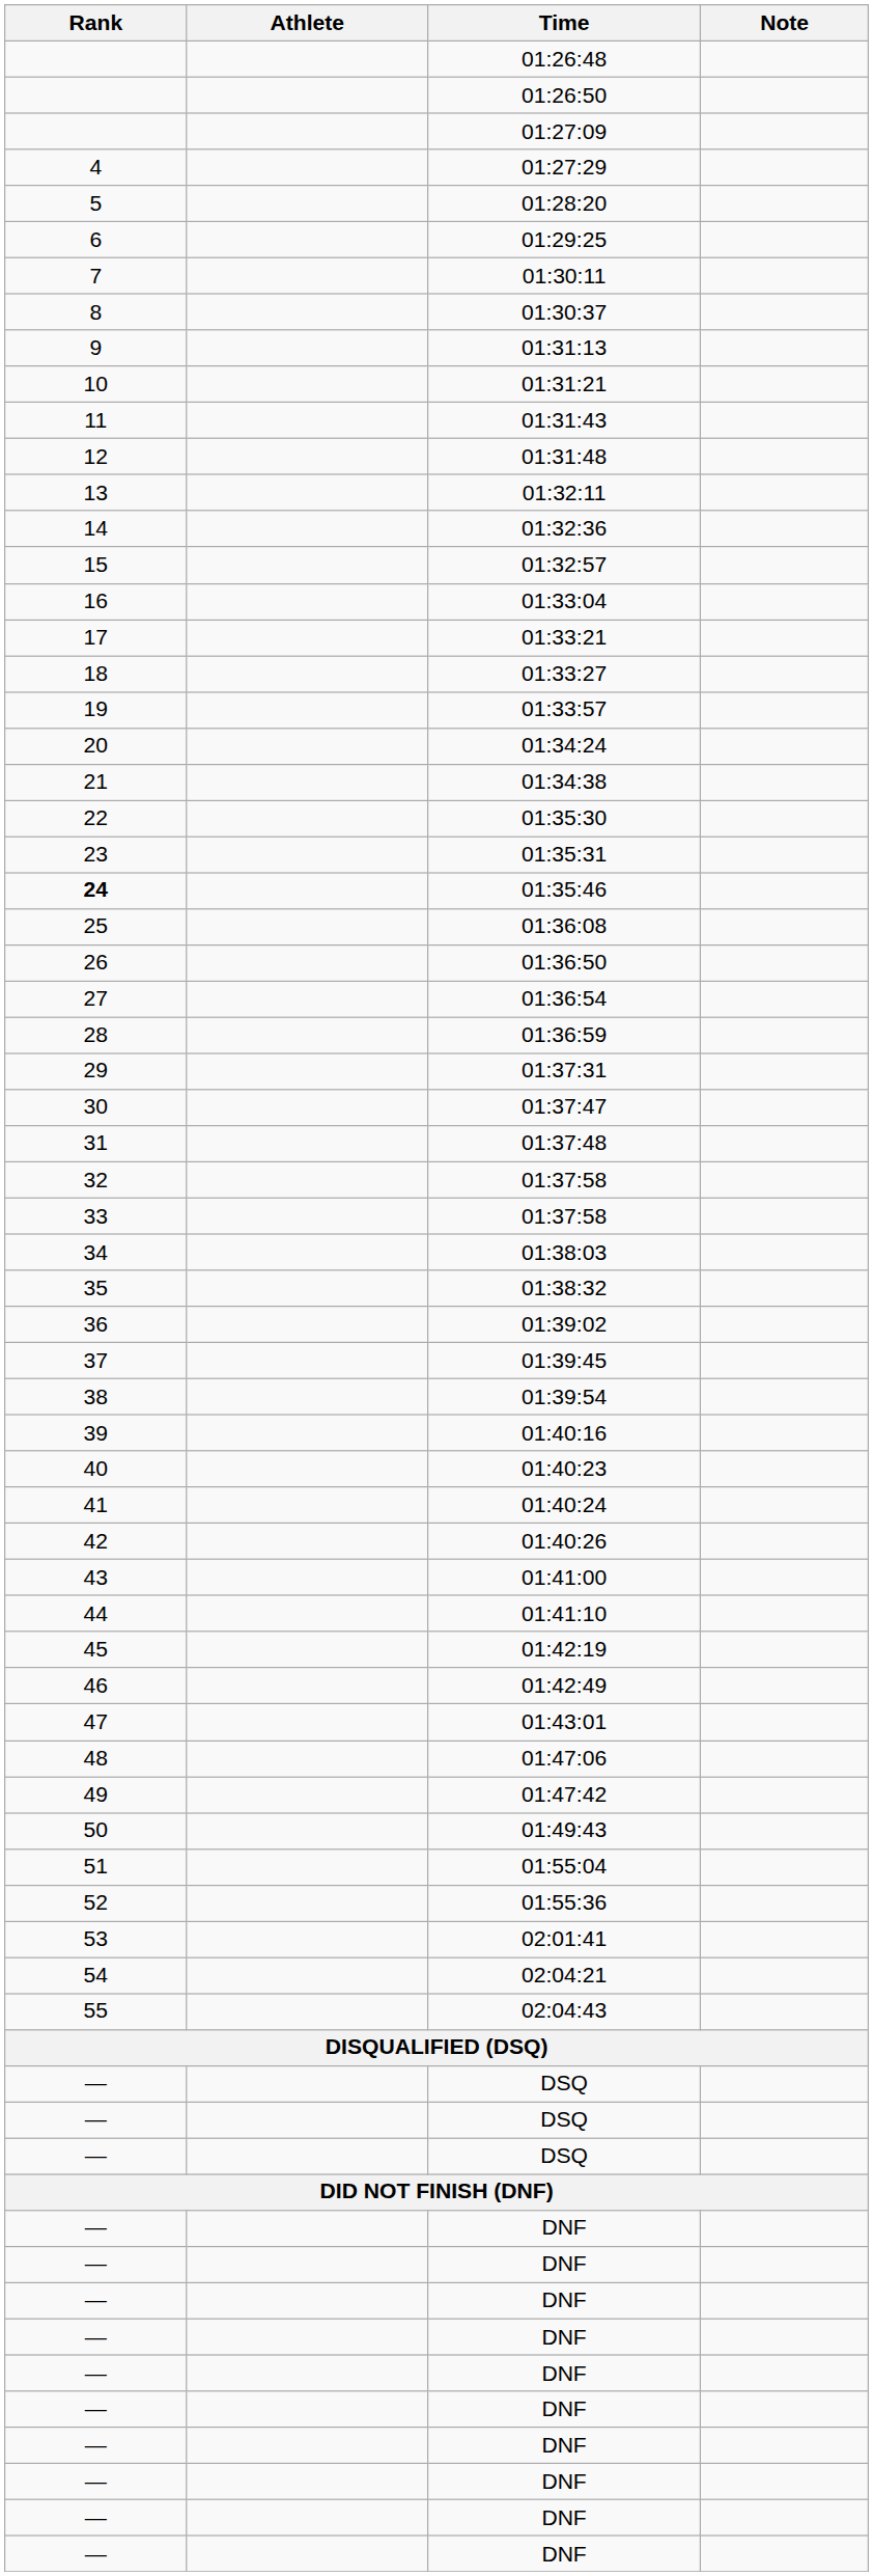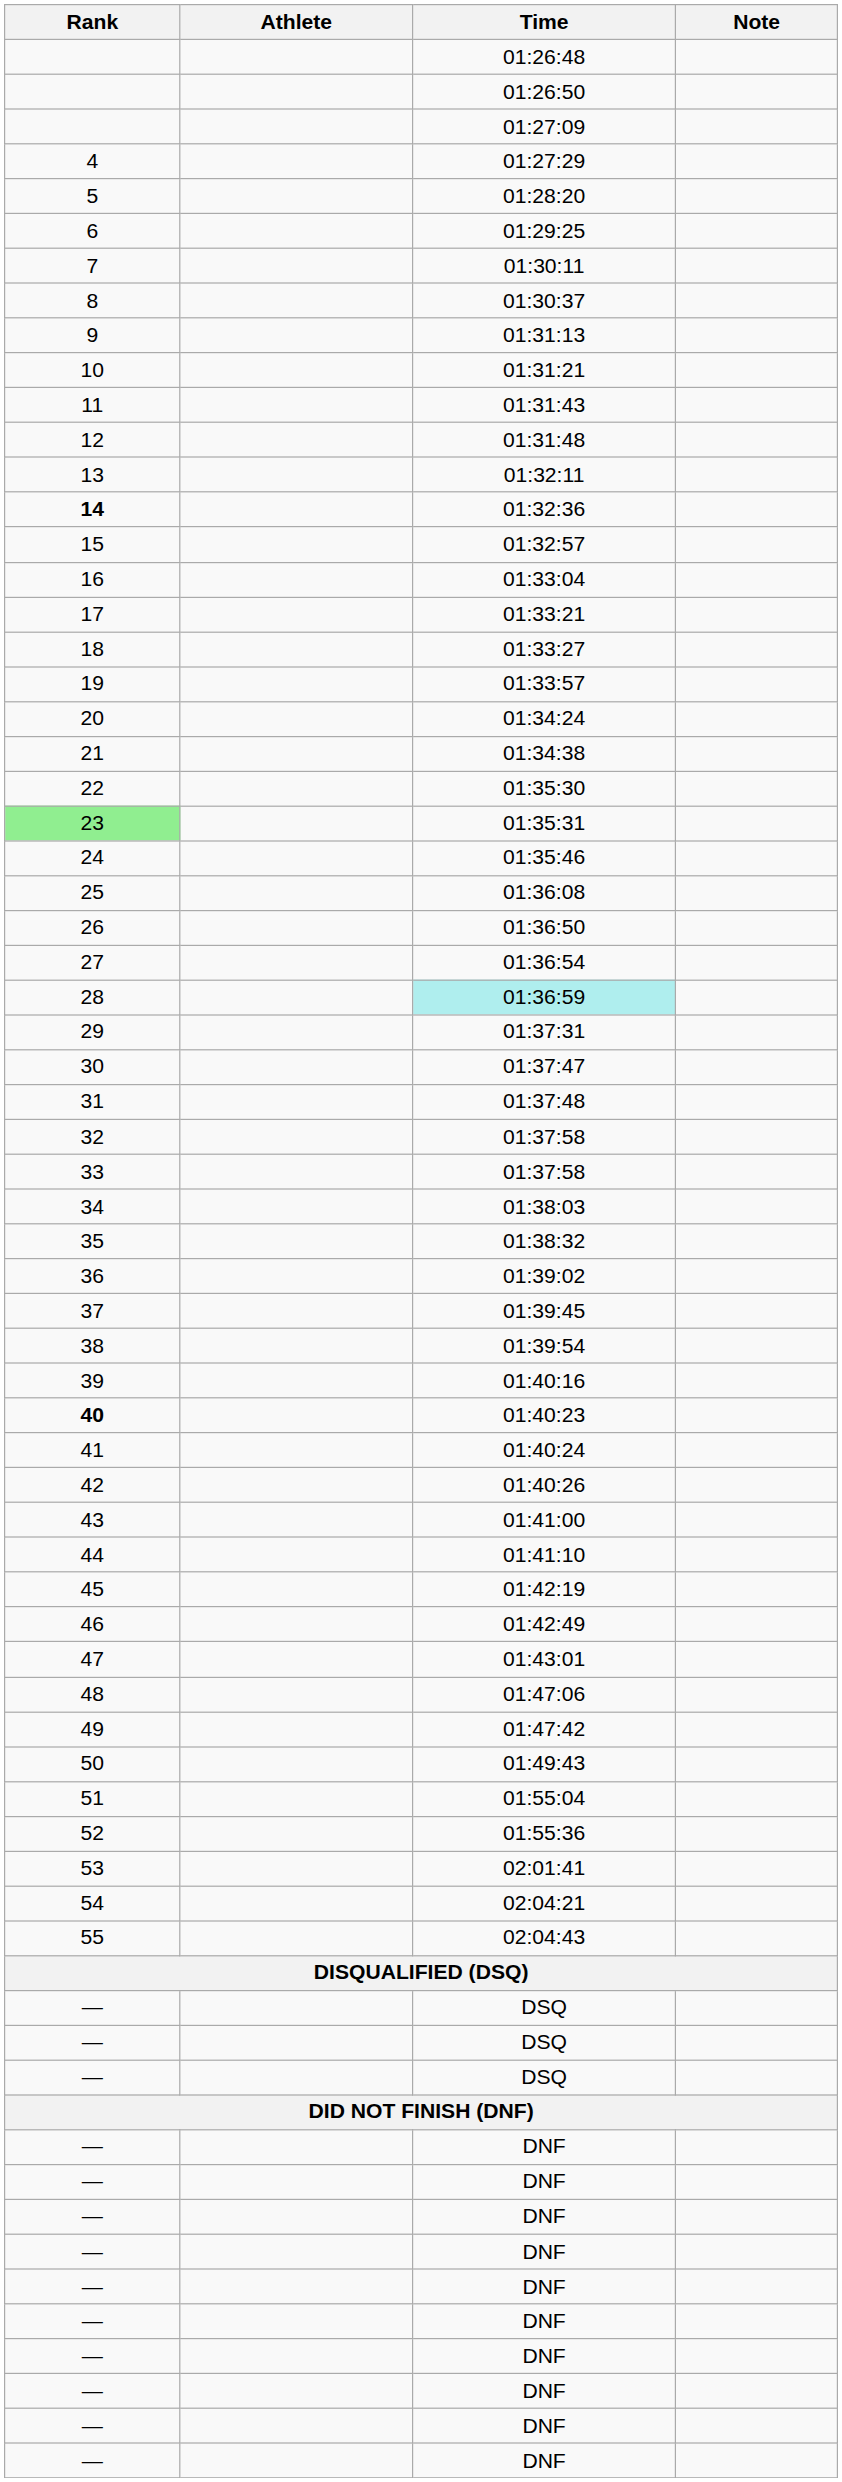01:32:36 | Rank: normal -> bold
01:35:31 | Rank: no background -> lightgreen background
01:35:46 | Rank: bold -> normal
01:36:59 | Time: no background -> paleturquoise background
01:40:23 | Rank: normal -> bold
